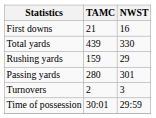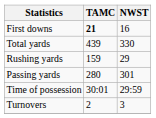First downs | TAMC: normal -> bold
rows swapped: Turnovers <-> Time of possession
